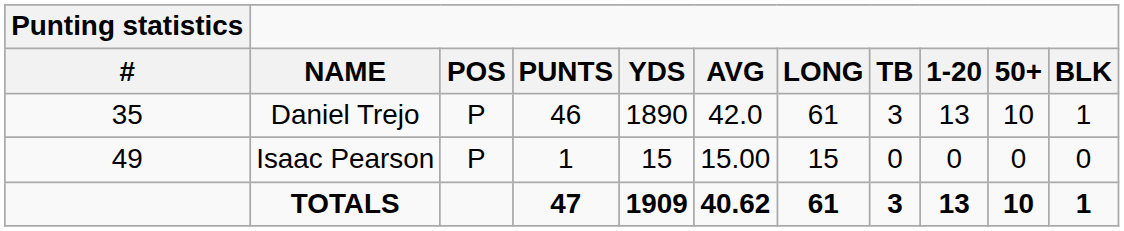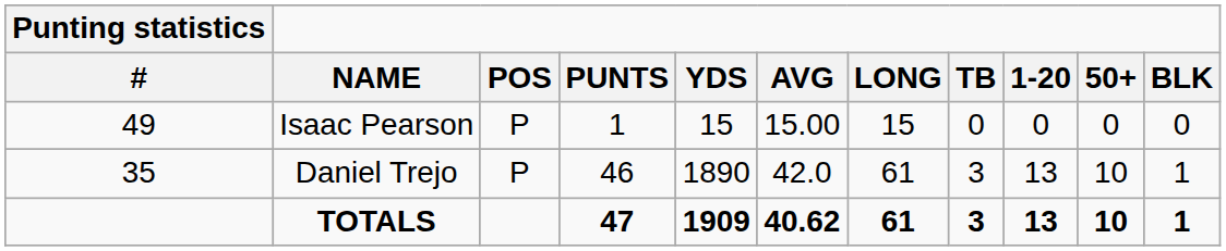rows swapped: Daniel Trejo <-> Isaac Pearson
